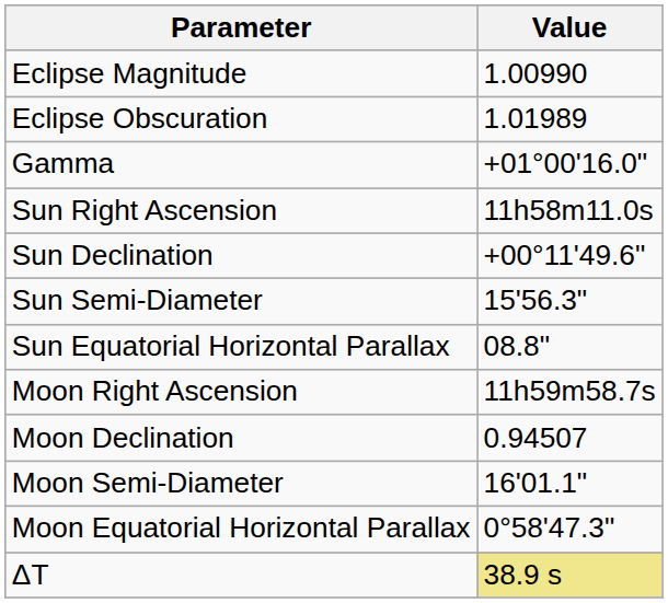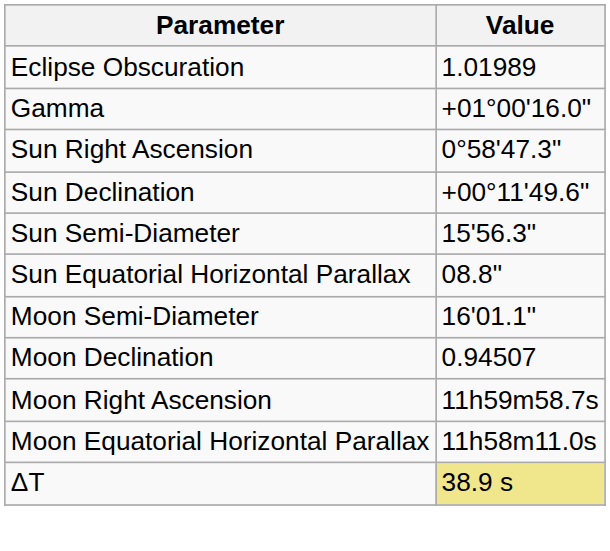- row: Eclipse Magnitude | 1.00990
Sun Right Ascension | Value: 11h58m11.0s -> 0°58'47.3"
rows swapped: Moon Right Ascension <-> Moon Semi-Diameter
Moon Equatorial Horizontal Parallax | Value: 0°58'47.3" -> 11h58m11.0s
